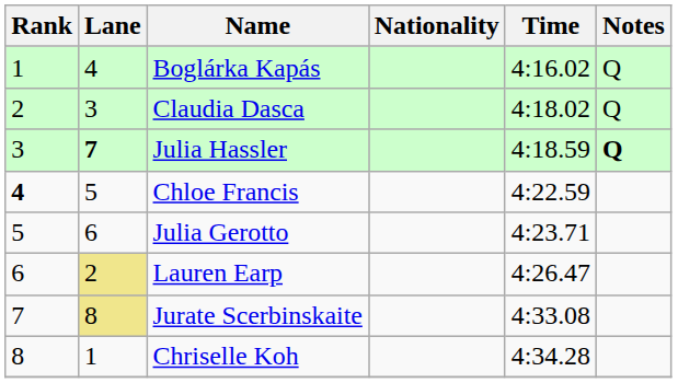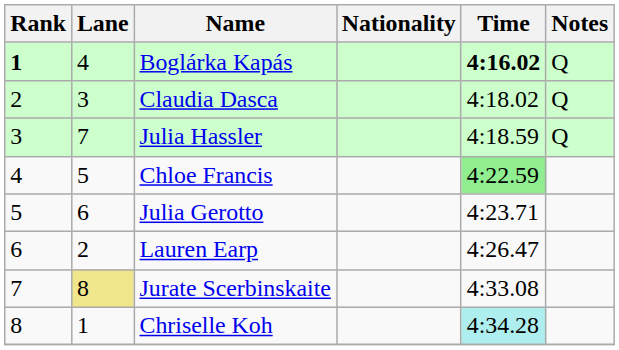Boglárka Kapás | Rank: normal -> bold
Boglárka Kapás | Time: normal -> bold
Julia Hassler | Lane: bold -> normal
Julia Hassler | Notes: bold -> normal
Chloe Francis | Rank: bold -> normal
Chloe Francis | Time: no background -> lightgreen background
Lauren Earp | Lane: khaki background -> no background
Chriselle Koh | Time: no background -> paleturquoise background
